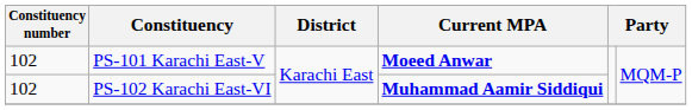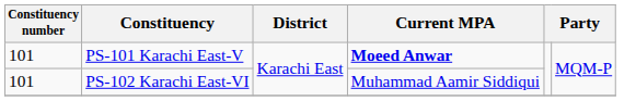PS-101 Karachi East-V | Constituency number: 102 -> 101
PS-102 Karachi East-VI | Constituency number: 102 -> 101
PS-102 Karachi East-VI | Current MPA: bold -> normal
